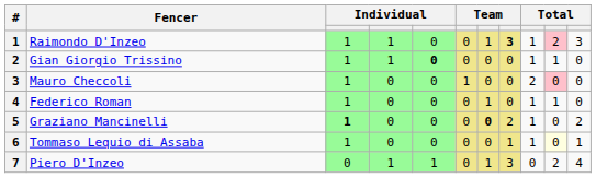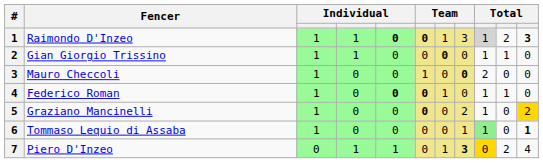Raimondo D'Inzeo | column 5: normal -> bold
Raimondo D'Inzeo | column 6: normal -> bold
Raimondo D'Inzeo | column 8: bold -> normal
Raimondo D'Inzeo | column 9: no background -> lightgrey background
Raimondo D'Inzeo | column 10: pink background -> no background
Raimondo D'Inzeo | column 11: normal -> bold
Gian Giorgio Trissino | column 5: bold -> normal
Gian Giorgio Trissino | column 7: normal -> bold
Mauro Checcoli | column 8: normal -> bold
Mauro Checcoli | column 10: pink background -> no background
Federico Roman | column 5: normal -> bold
Federico Roman | column 6: normal -> bold
Graziano Mancinelli | column 3: bold -> normal
Graziano Mancinelli | column 6: normal -> bold
Graziano Mancinelli | column 7: bold -> normal
Graziano Mancinelli | column 11: no background -> gold background
Tommaso Lequio di Assaba | column 9: no background -> lightgreen background
Tommaso Lequio di Assaba | column 10: lightyellow background -> no background
Tommaso Lequio di Assaba | column 11: normal -> bold
Piero D'Inzeo | column 8: normal -> bold
Piero D'Inzeo | column 9: no background -> gold background
